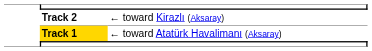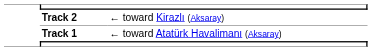Track 1 | column 1: gold background -> no background
